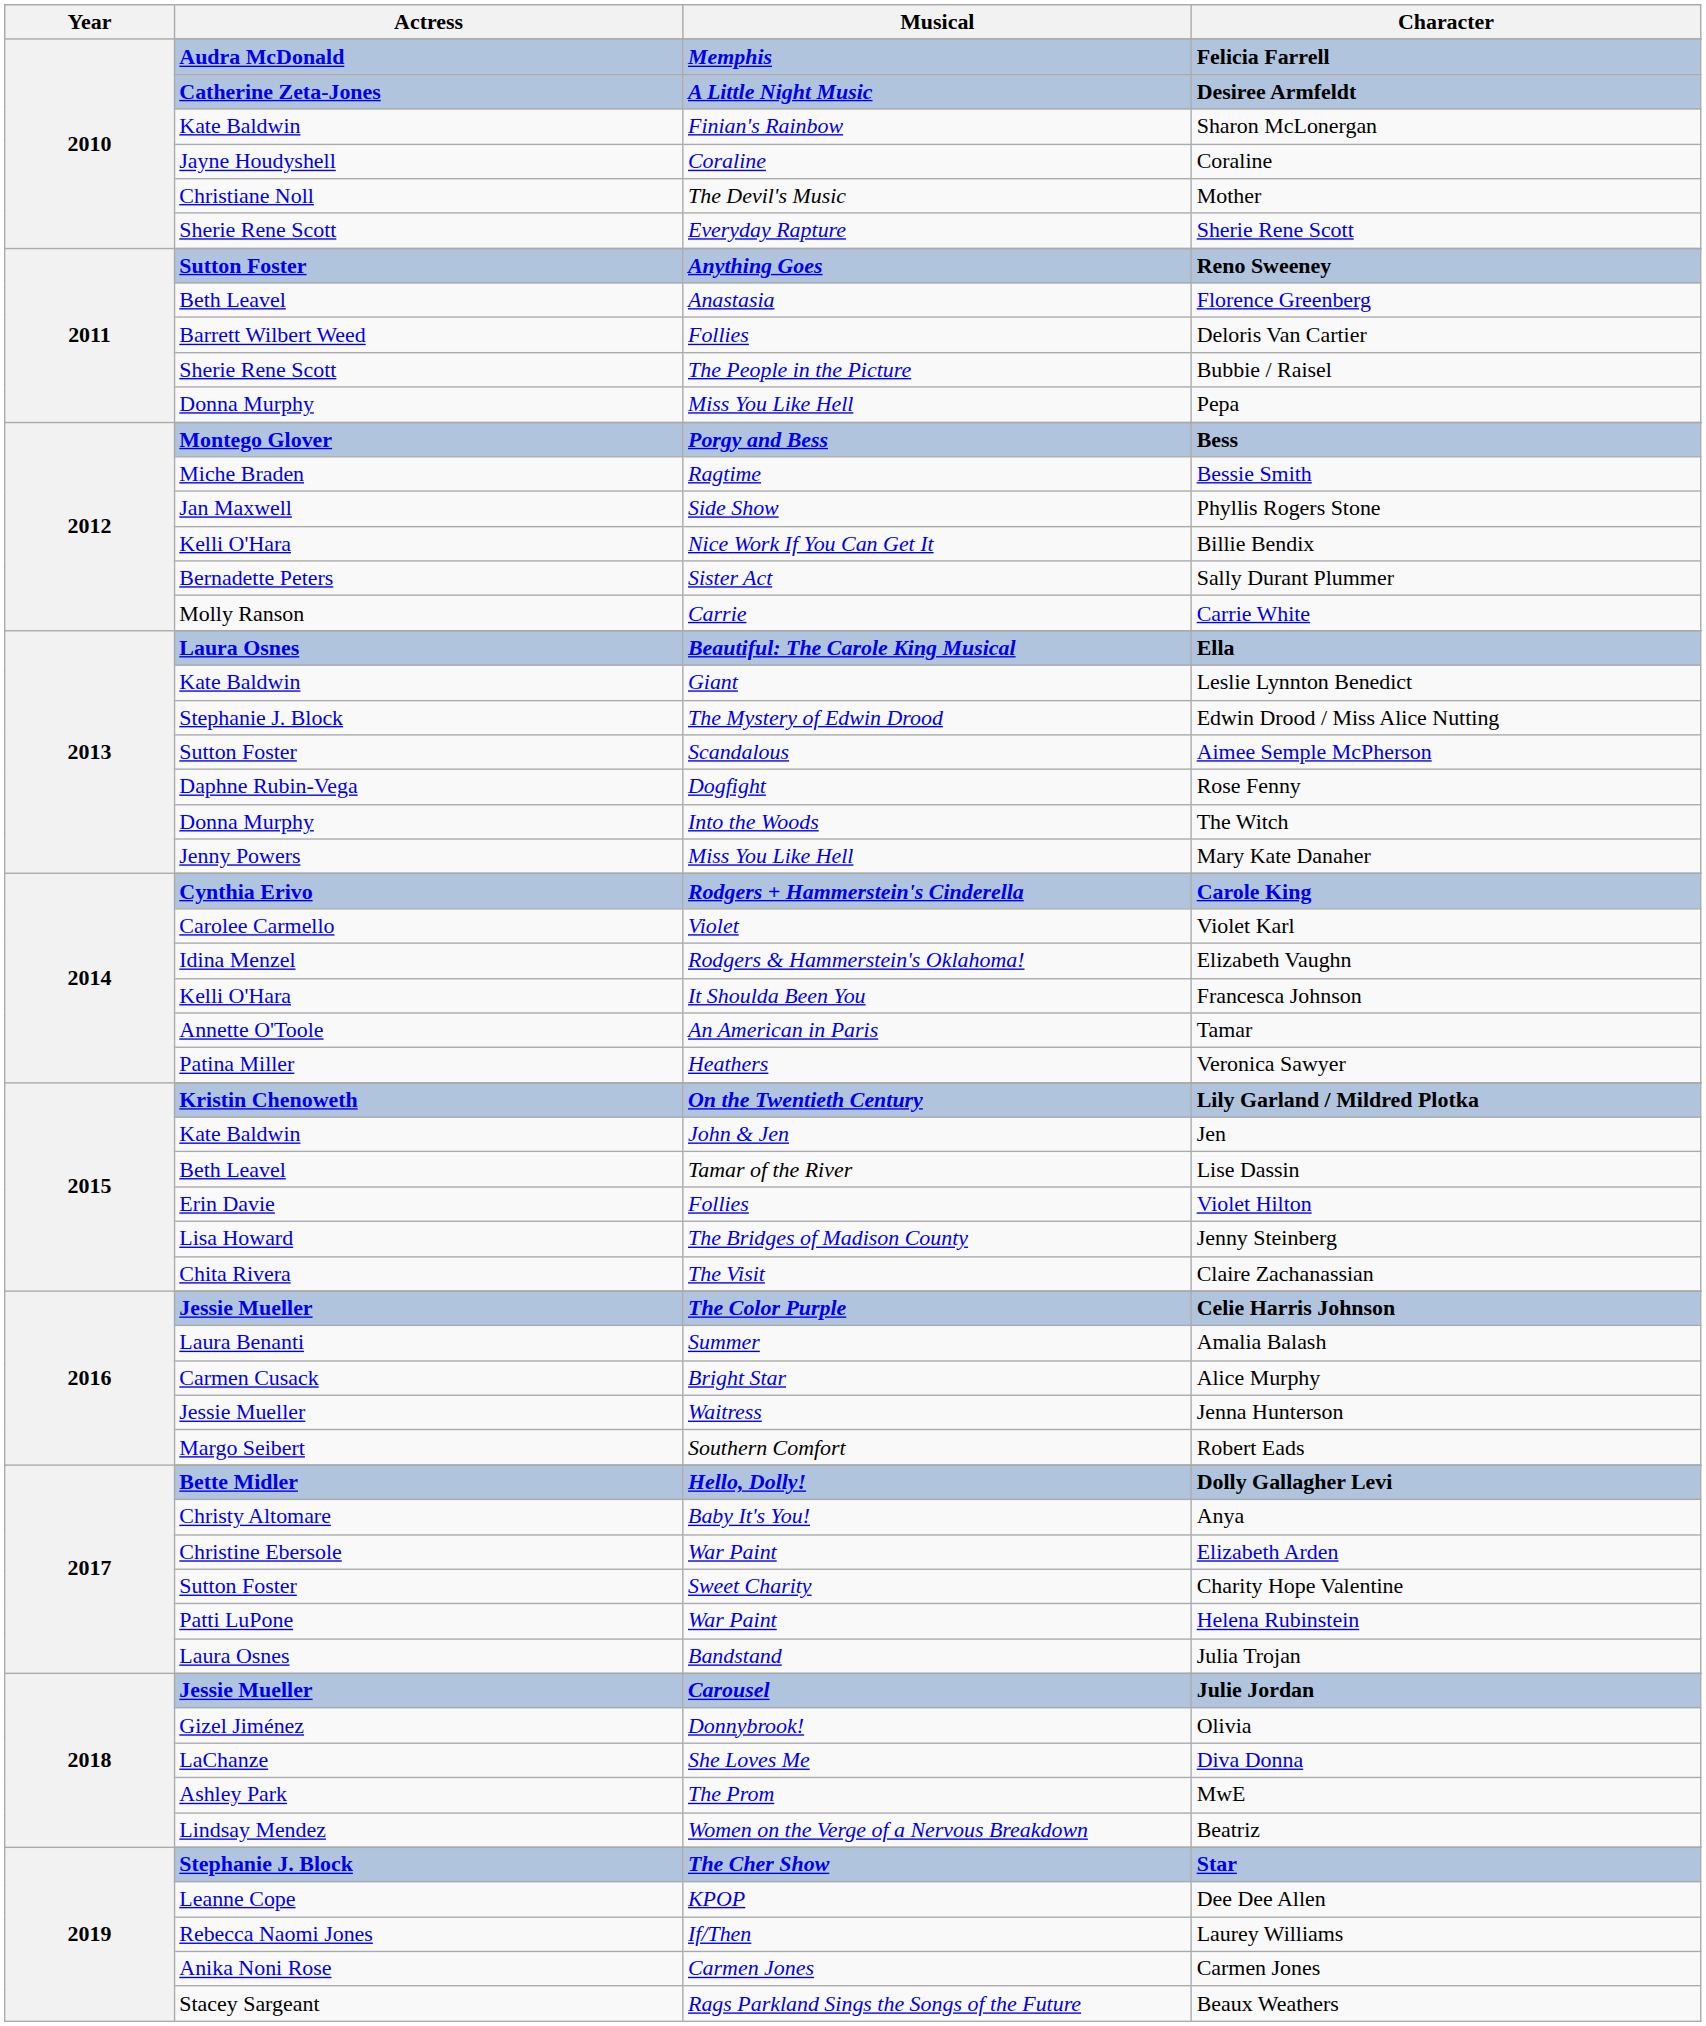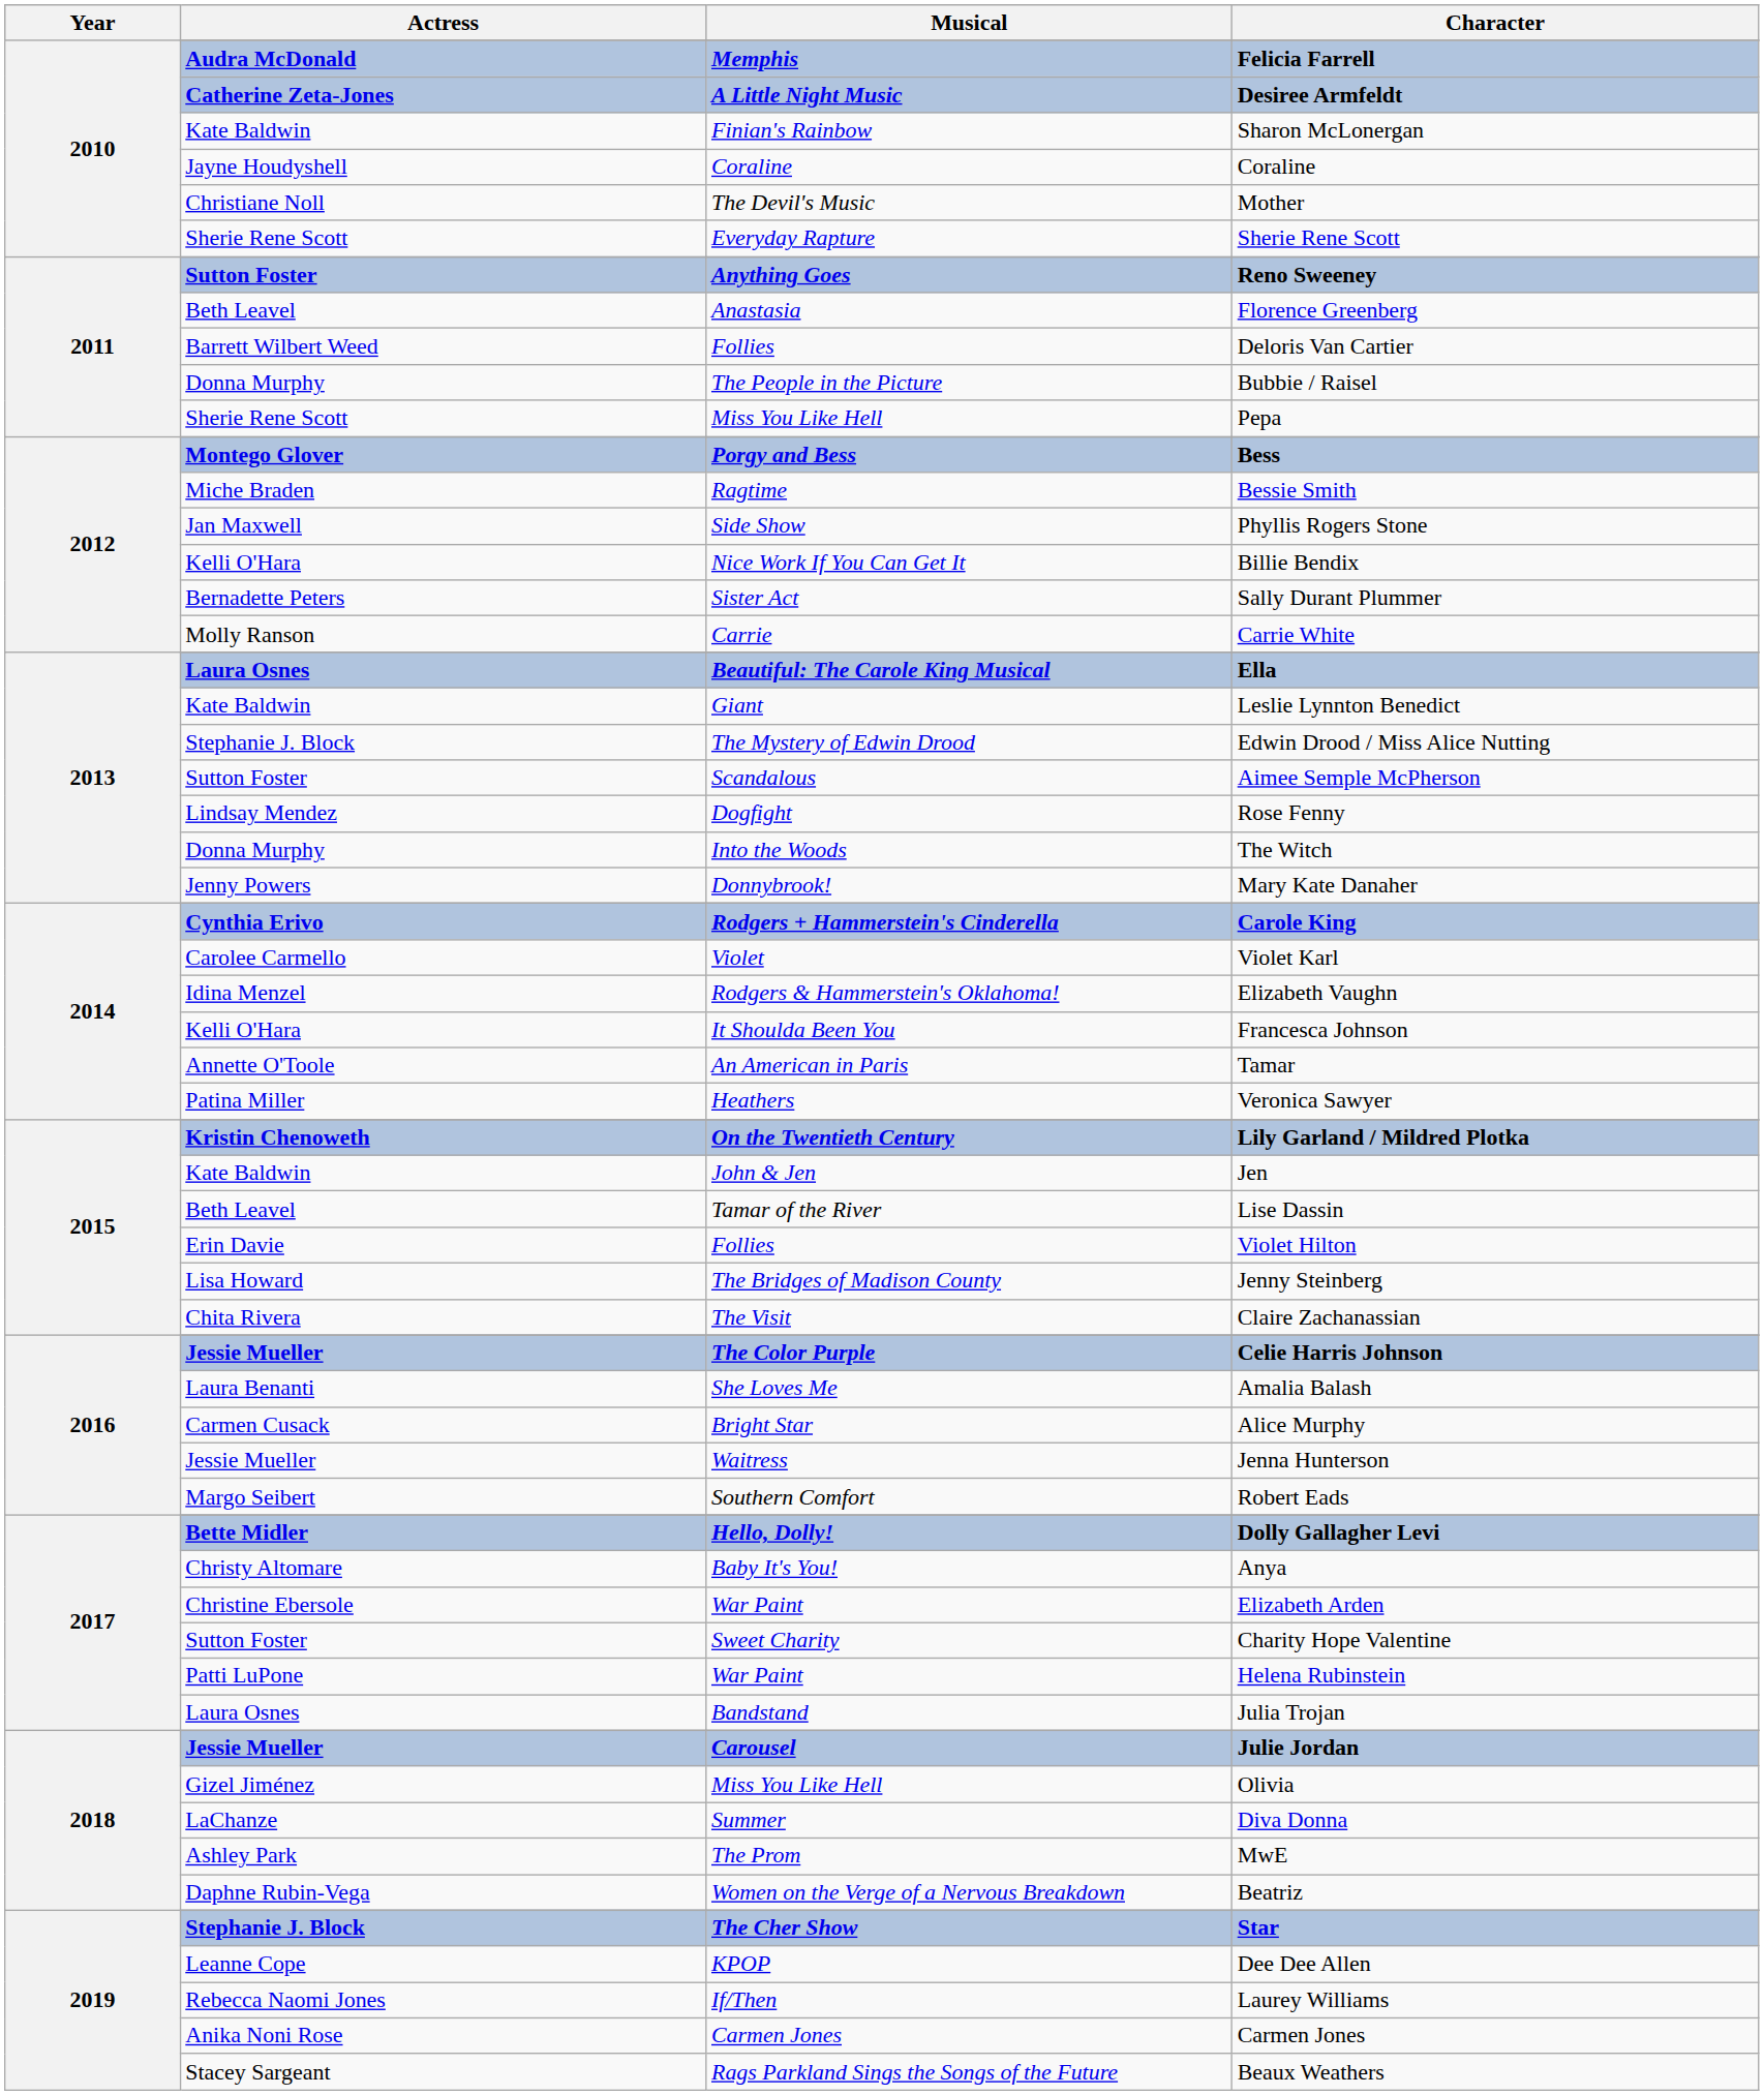Bubbie / Raisel | Actress: Sherie Rene Scott -> Donna Murphy
Pepa | Actress: Donna Murphy -> Sherie Rene Scott
Rose Fenny | Actress: Daphne Rubin-Vega -> Lindsay Mendez
Mary Kate Danaher | Musical: Miss You Like Hell -> Donnybrook!
Amalia Balash | Musical: Summer -> She Loves Me
Olivia | Musical: Donnybrook! -> Miss You Like Hell
Diva Donna | Musical: She Loves Me -> Summer
Beatriz | Actress: Lindsay Mendez -> Daphne Rubin-Vega
